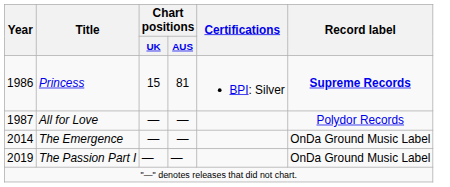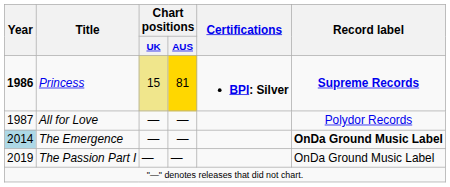Princess | Year: normal -> bold
Princess | Chart positions / UK: no background -> khaki background
Princess | Chart positions / AUS: no background -> gold background
Princess | Certifications: normal -> bold
The Emergence | Year: no background -> lightblue background
The Emergence | Record label: normal -> bold
